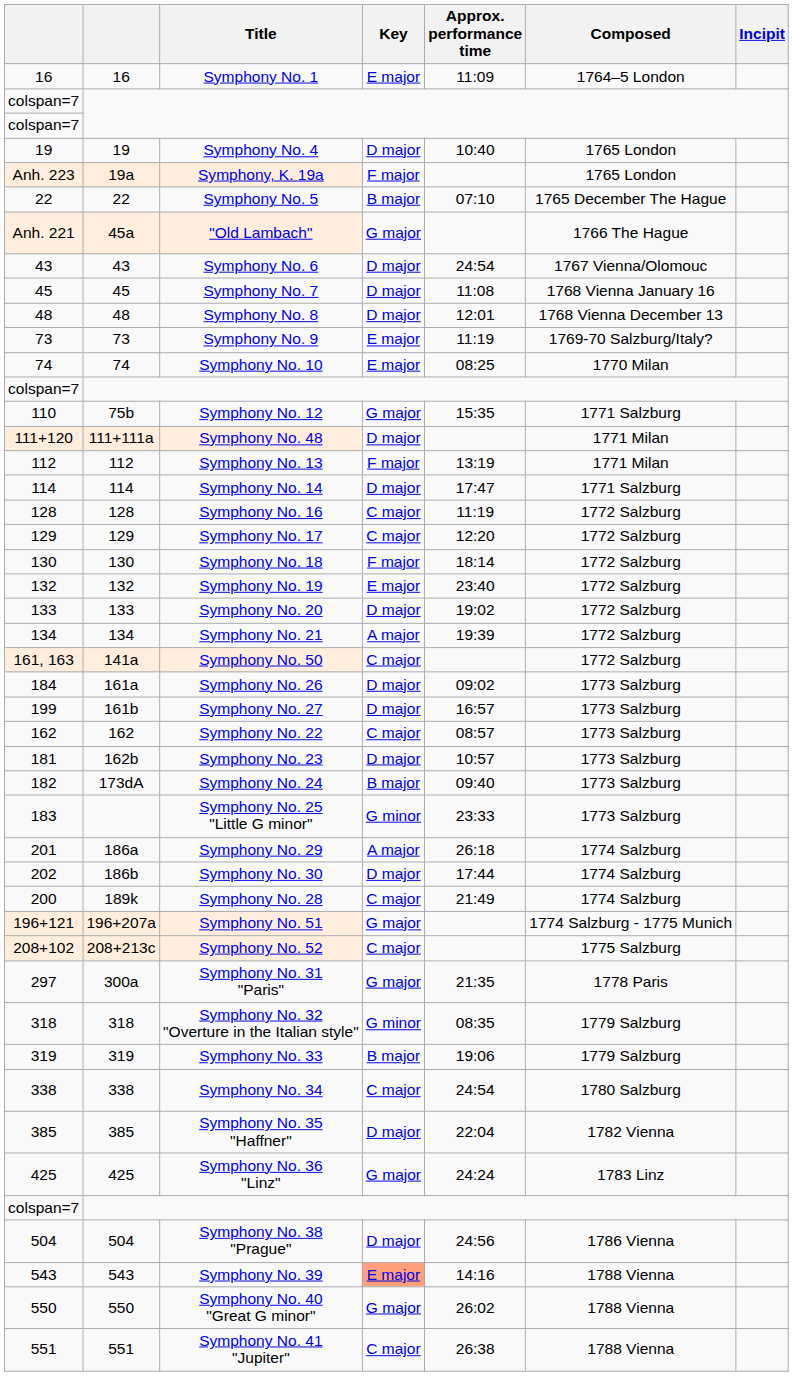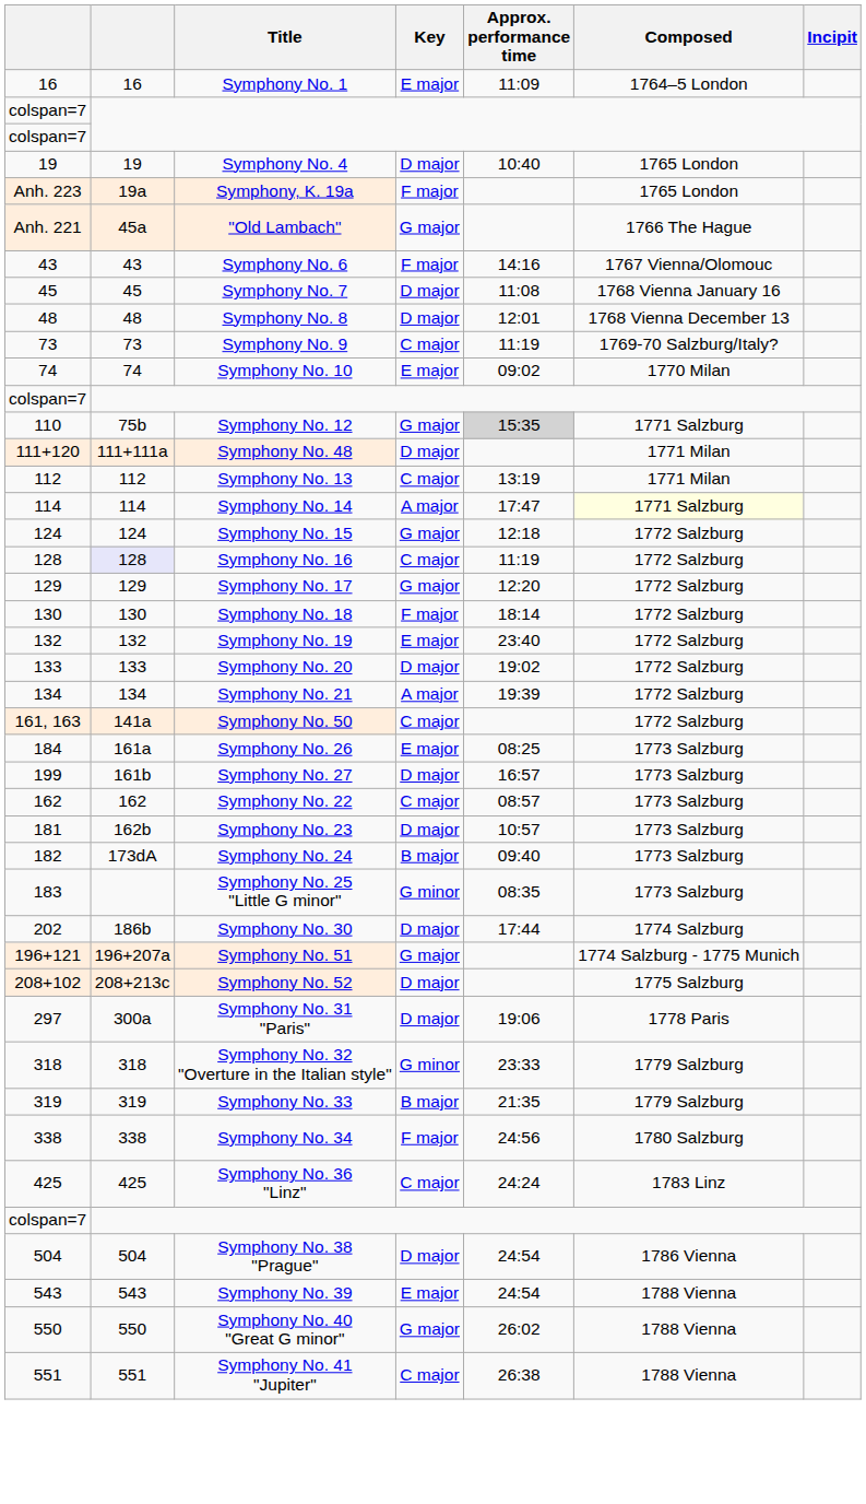- row: 22 | 22 | Symphony No. 5 | B major | 07:10 | 1765 December The Hague
Symphony No. 6 | Key: D major -> F major
Symphony No. 6 | Approx. performance time: 24:54 -> 14:16
Symphony No. 9 | Key: E major -> C major
Symphony No. 10 | Approx. performance time: 08:25 -> 09:02
Symphony No. 12 | Approx. performance time: no background -> lightgrey background
Symphony No. 13 | Key: F major -> C major
Symphony No. 14 | Key: D major -> A major
Symphony No. 14 | Composed: no background -> lightyellow background
+ row: 124 | 124 | Symphony No. 15 | G major | 12:18 | 1772 Salzburg
Symphony No. 16 | column 2: no background -> lavender background
Symphony No. 17 | Key: C major -> G major
Symphony No. 26 | Key: D major -> E major
Symphony No. 26 | Approx. performance time: 09:02 -> 08:25
Symphony No. 25 "Little G minor" | Approx. performance time: 23:33 -> 08:35
- row: 201 | 186a | Symphony No. 29 | A major | 26:18 | 1774 Salzburg
- row: 200 | 189k | Symphony No. 28 | C major | 21:49 | 1774 Salzburg
Symphony No. 52 | Key: C major -> D major
Symphony No. 31 "Paris" | Key: G major -> D major
Symphony No. 31 "Paris" | Approx. performance time: 21:35 -> 19:06
Symphony No. 32 "Overture in the Italian style" | Approx. performance time: 08:35 -> 23:33
Symphony No. 33 | Approx. performance time: 19:06 -> 21:35
Symphony No. 34 | Key: C major -> F major
Symphony No. 34 | Approx. performance time: 24:54 -> 24:56
- row: 385 | 385 | Symphony No. 35 "Haffner" | D major | 22:04 | 1782 Vienna
Symphony No. 36 "Linz" | Key: G major -> C major
Symphony No. 38 "Prague" | Approx. performance time: 24:56 -> 24:54
Symphony No. 39 | Key: lightsalmon background -> no background
Symphony No. 39 | Approx. performance time: 14:16 -> 24:54
